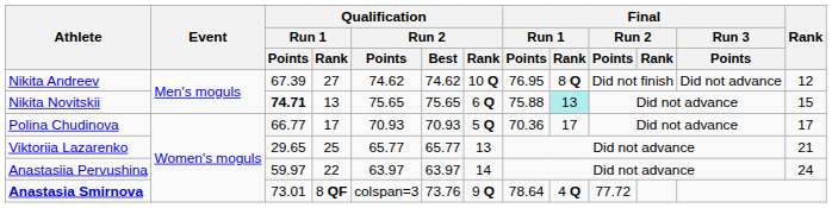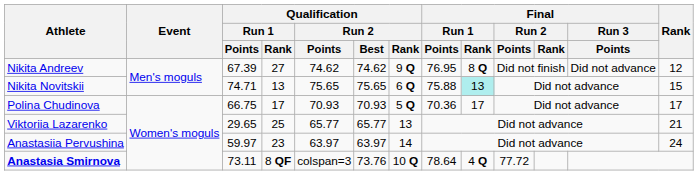Nikita Andreev | Qualification / Run 2 / Rank: 10 Q -> 9 Q
Nikita Novitskii | Qualification / Run 1 / Points: bold -> normal
Polina Chudinova | Qualification / Run 1 / Points: 66.77 -> 66.75
Anastasiia Pervushina | Qualification / Run 1 / Rank: 22 -> 23
Anastasia Smirnova | Qualification / Run 1 / Points: 73.01 -> 73.11
Anastasia Smirnova | Qualification / Run 2 / Rank: 9 Q -> 10 Q
